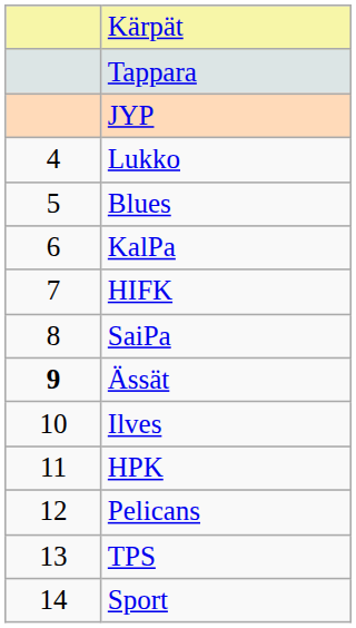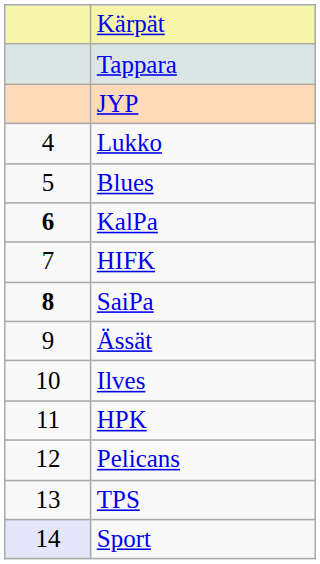KalPa | column 1: normal -> bold
SaiPa | column 1: normal -> bold
Ässät | column 1: bold -> normal
Sport | column 1: no background -> lavender background
